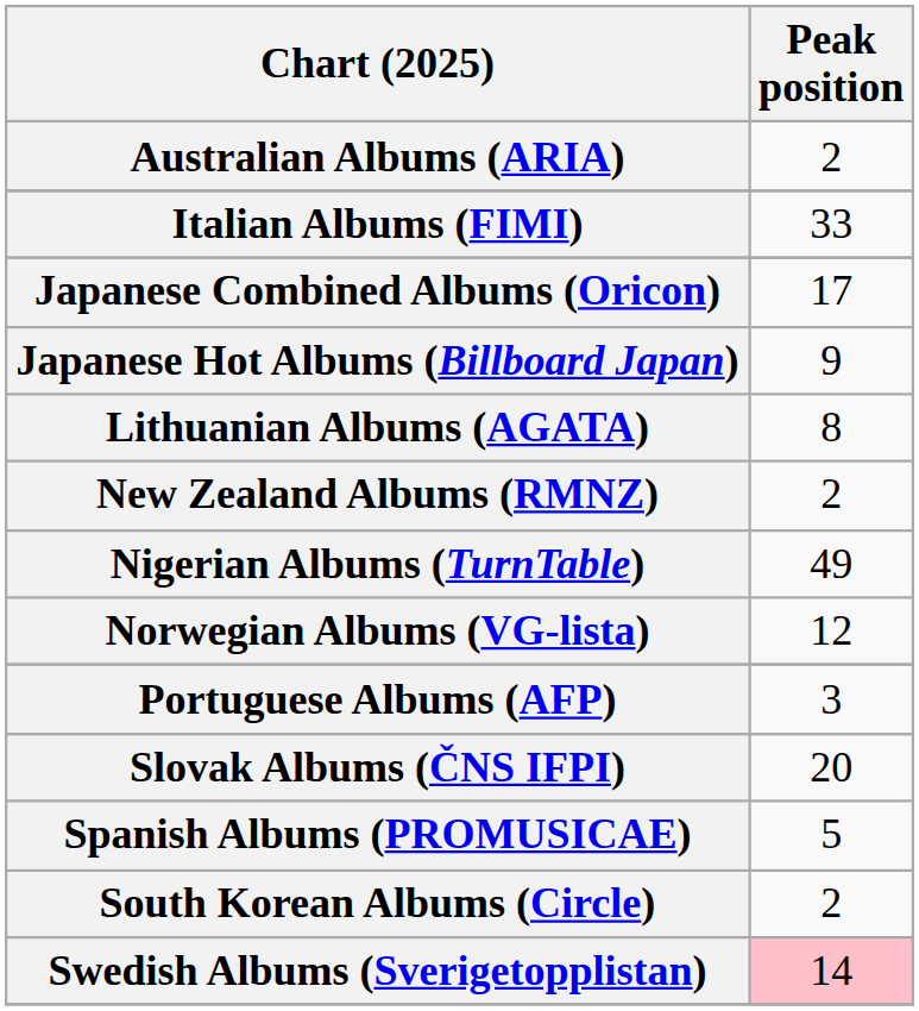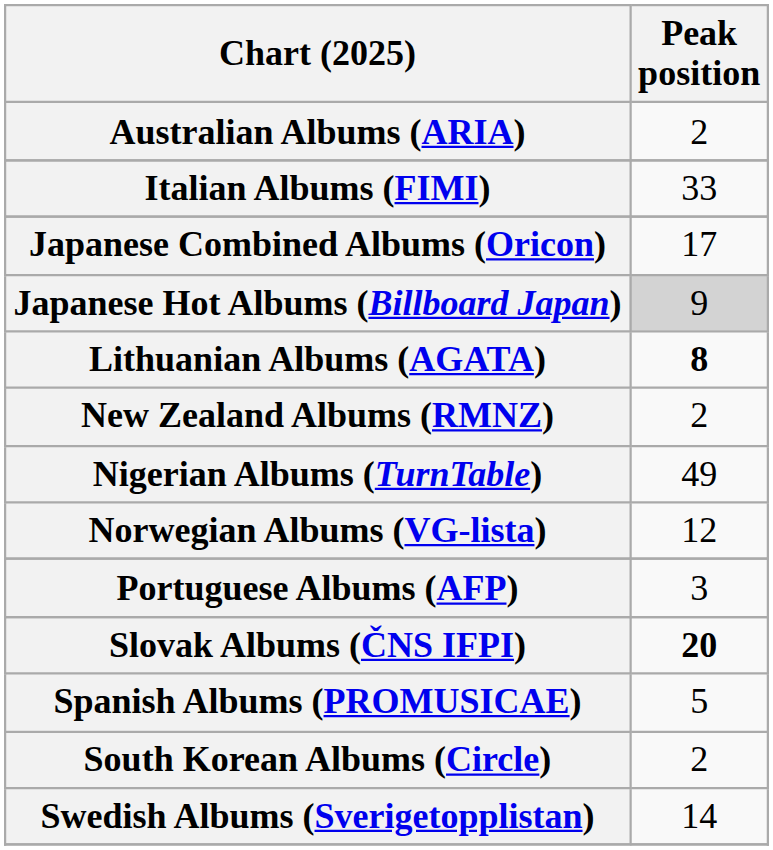Japanese Hot Albums (Billboard Japan) | Peak position: no background -> lightgrey background
Lithuanian Albums (AGATA) | Peak position: normal -> bold
Slovak Albums (ČNS IFPI) | Peak position: normal -> bold
Swedish Albums (Sverigetopplistan) | Peak position: pink background -> no background
